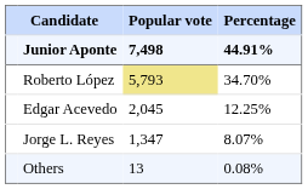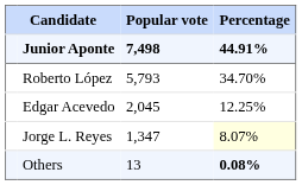Roberto López | Popular vote: khaki background -> no background
Jorge L. Reyes | Percentage: no background -> lightyellow background
Others | Percentage: normal -> bold
